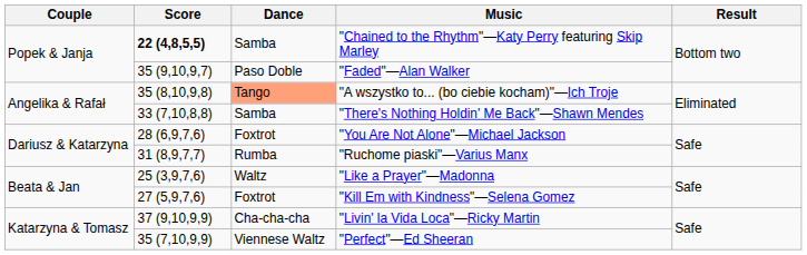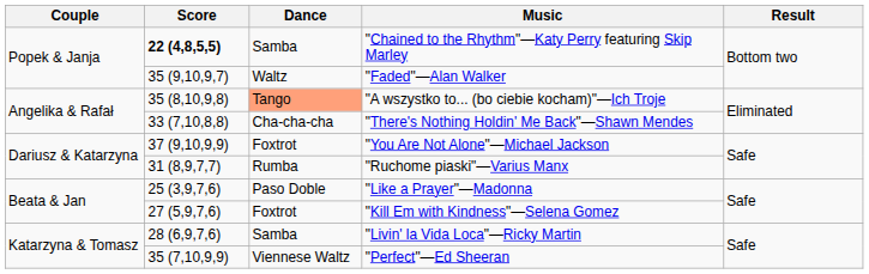"Faded"—Alan Walker | Dance: Paso Doble -> Waltz
"There's Nothing Holdin' Me Back"—Shawn Mendes | Dance: Samba -> Cha-cha-cha
"You Are Not Alone"—Michael Jackson | Score: 28 (6,9,7,6) -> 37 (9,10,9,9)
"Like a Prayer"—Madonna | Dance: Waltz -> Paso Doble
"Livin' la Vida Loca"—Ricky Martin | Score: 37 (9,10,9,9) -> 28 (6,9,7,6)
"Livin' la Vida Loca"—Ricky Martin | Dance: Cha-cha-cha -> Samba
